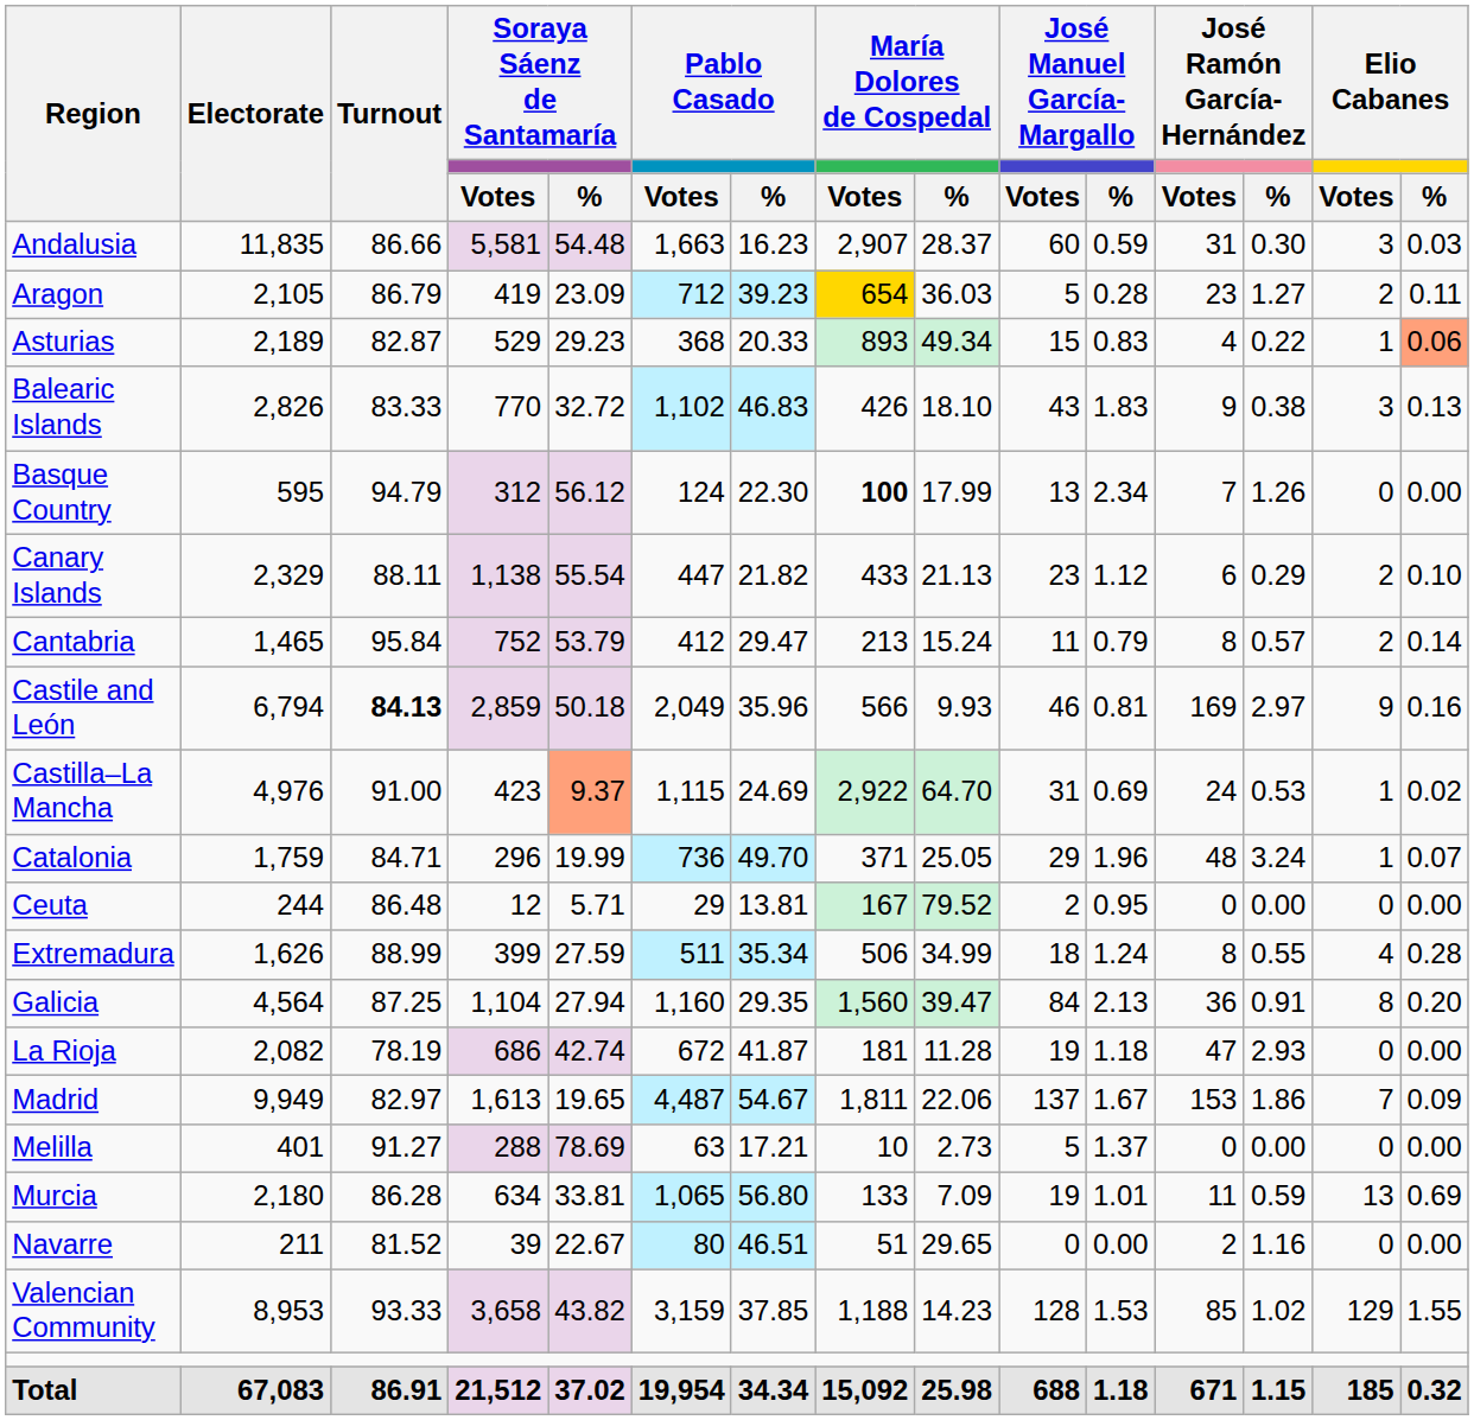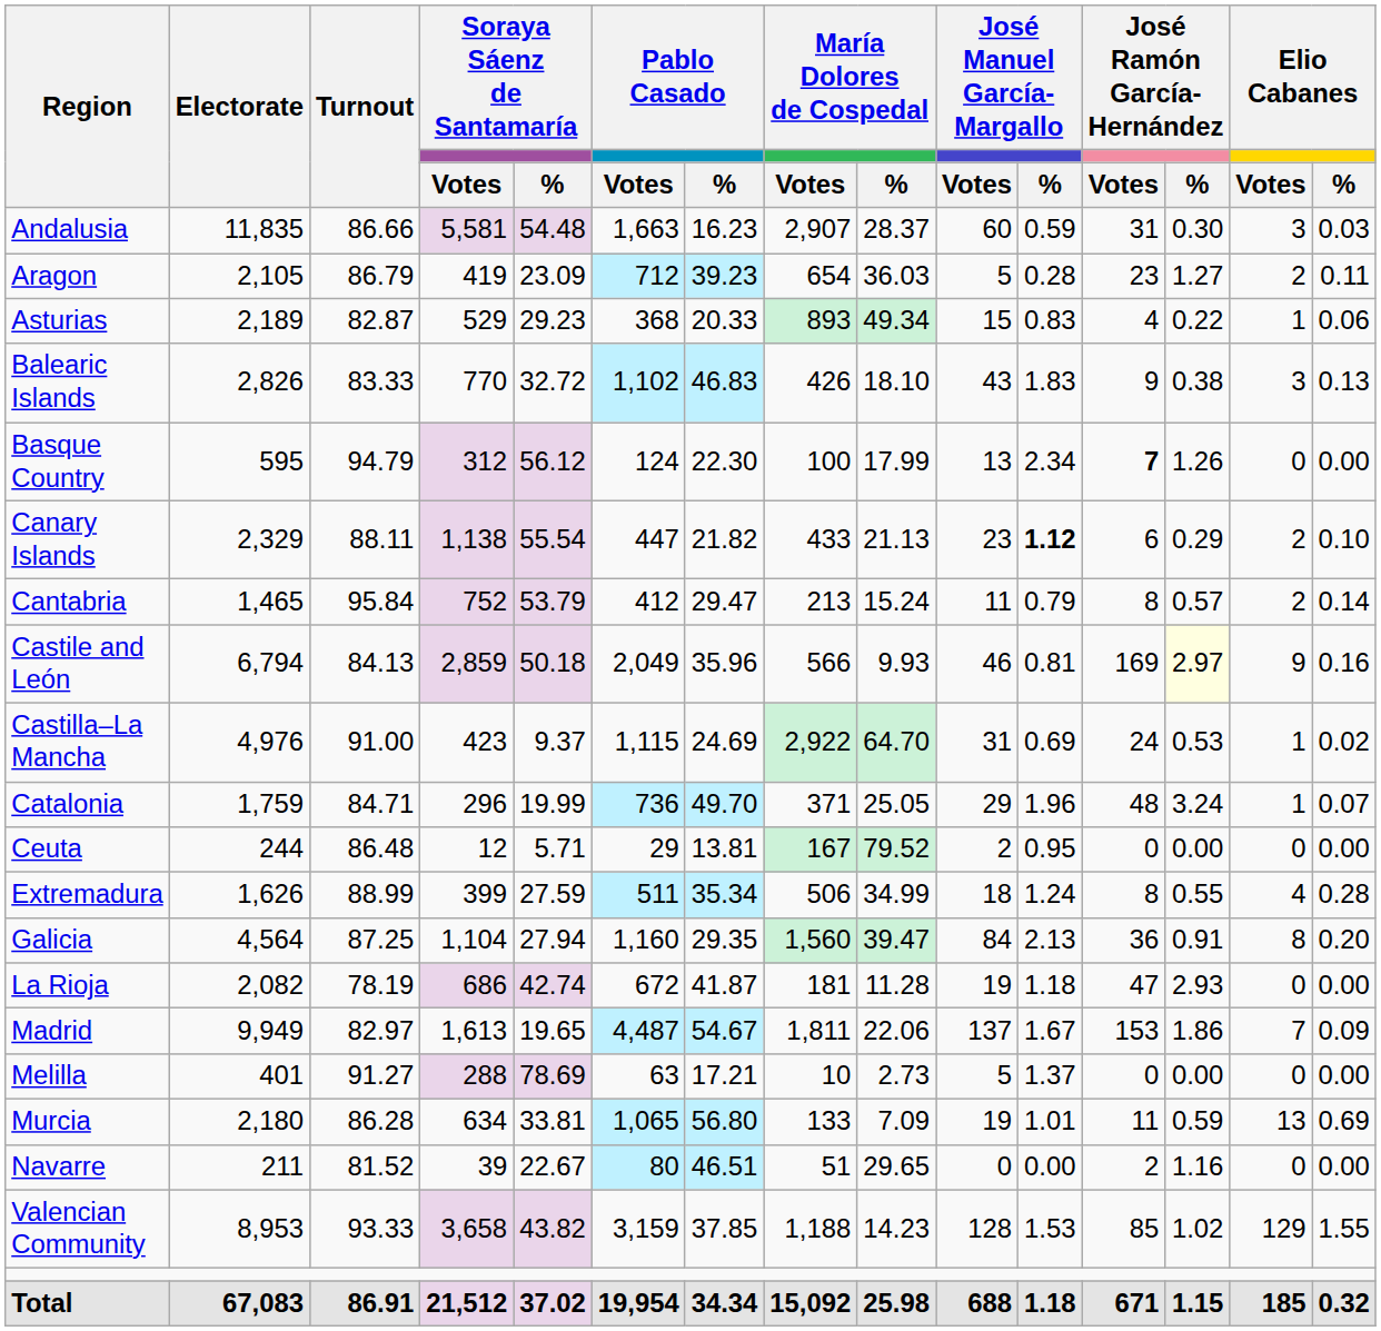Aragon | María Dolores de Cospedal / Votes: gold background -> no background
Asturias | Elio Cabanes / %: lightsalmon background -> no background
Basque Country | María Dolores de Cospedal / Votes: bold -> normal
Basque Country | José Ramón García- Hernández / Votes: normal -> bold
Canary Islands | José Manuel García-Margallo / %: normal -> bold
Castile and León | Turnout: bold -> normal
Castile and León | José Ramón García- Hernández / %: no background -> lightyellow background
Castilla–La Mancha | Soraya Sáenz de Santamaría / %: lightsalmon background -> no background
